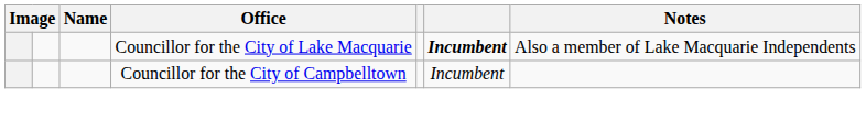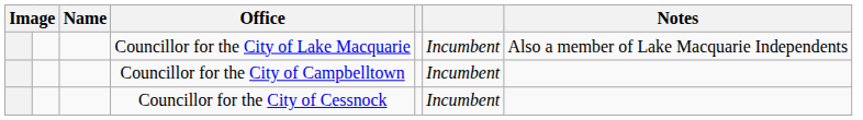Councillor for the City of Lake Macquarie | column 6: bold -> normal
+ row: Councillor for the City of Cessnock | Incumbent
